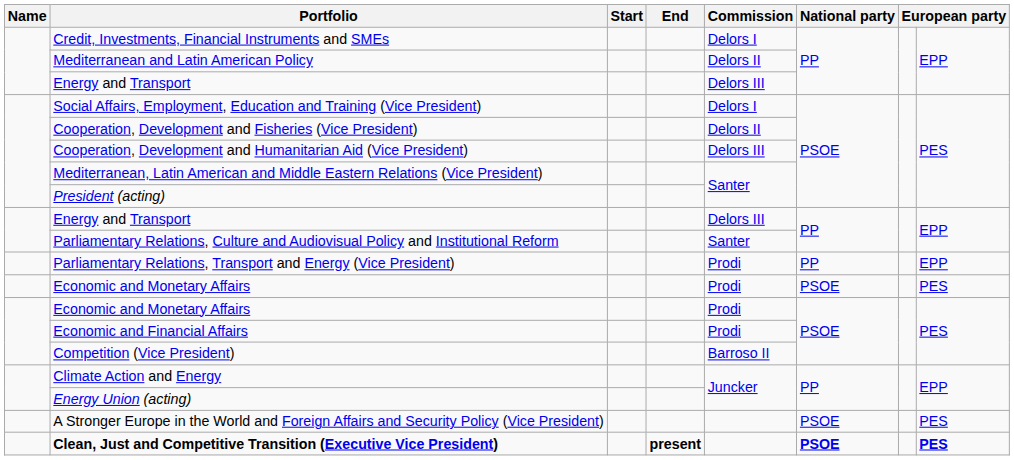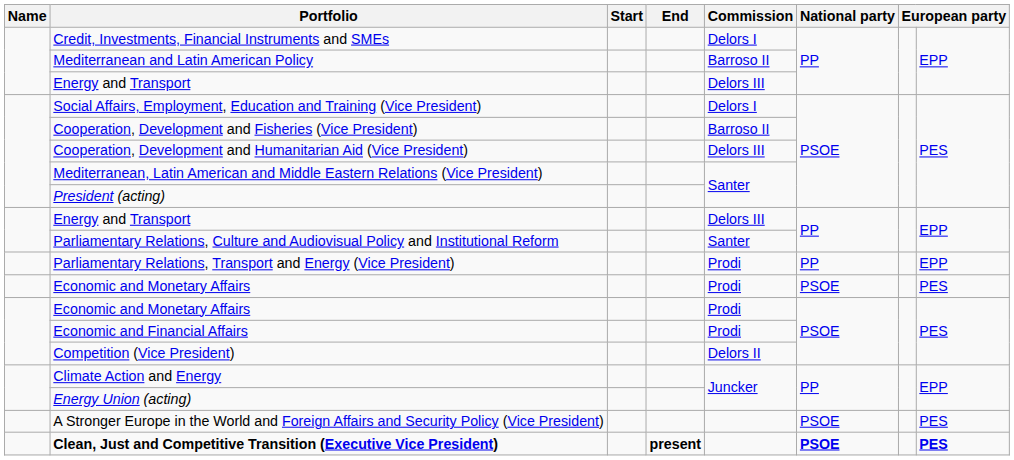Mediterranean and Latin American Policy | Commission: Delors II -> Barroso II
Cooperation, Development and Fisheries (Vice President) | Commission: Delors II -> Barroso II
Competition (Vice President) | Commission: Barroso II -> Delors II
